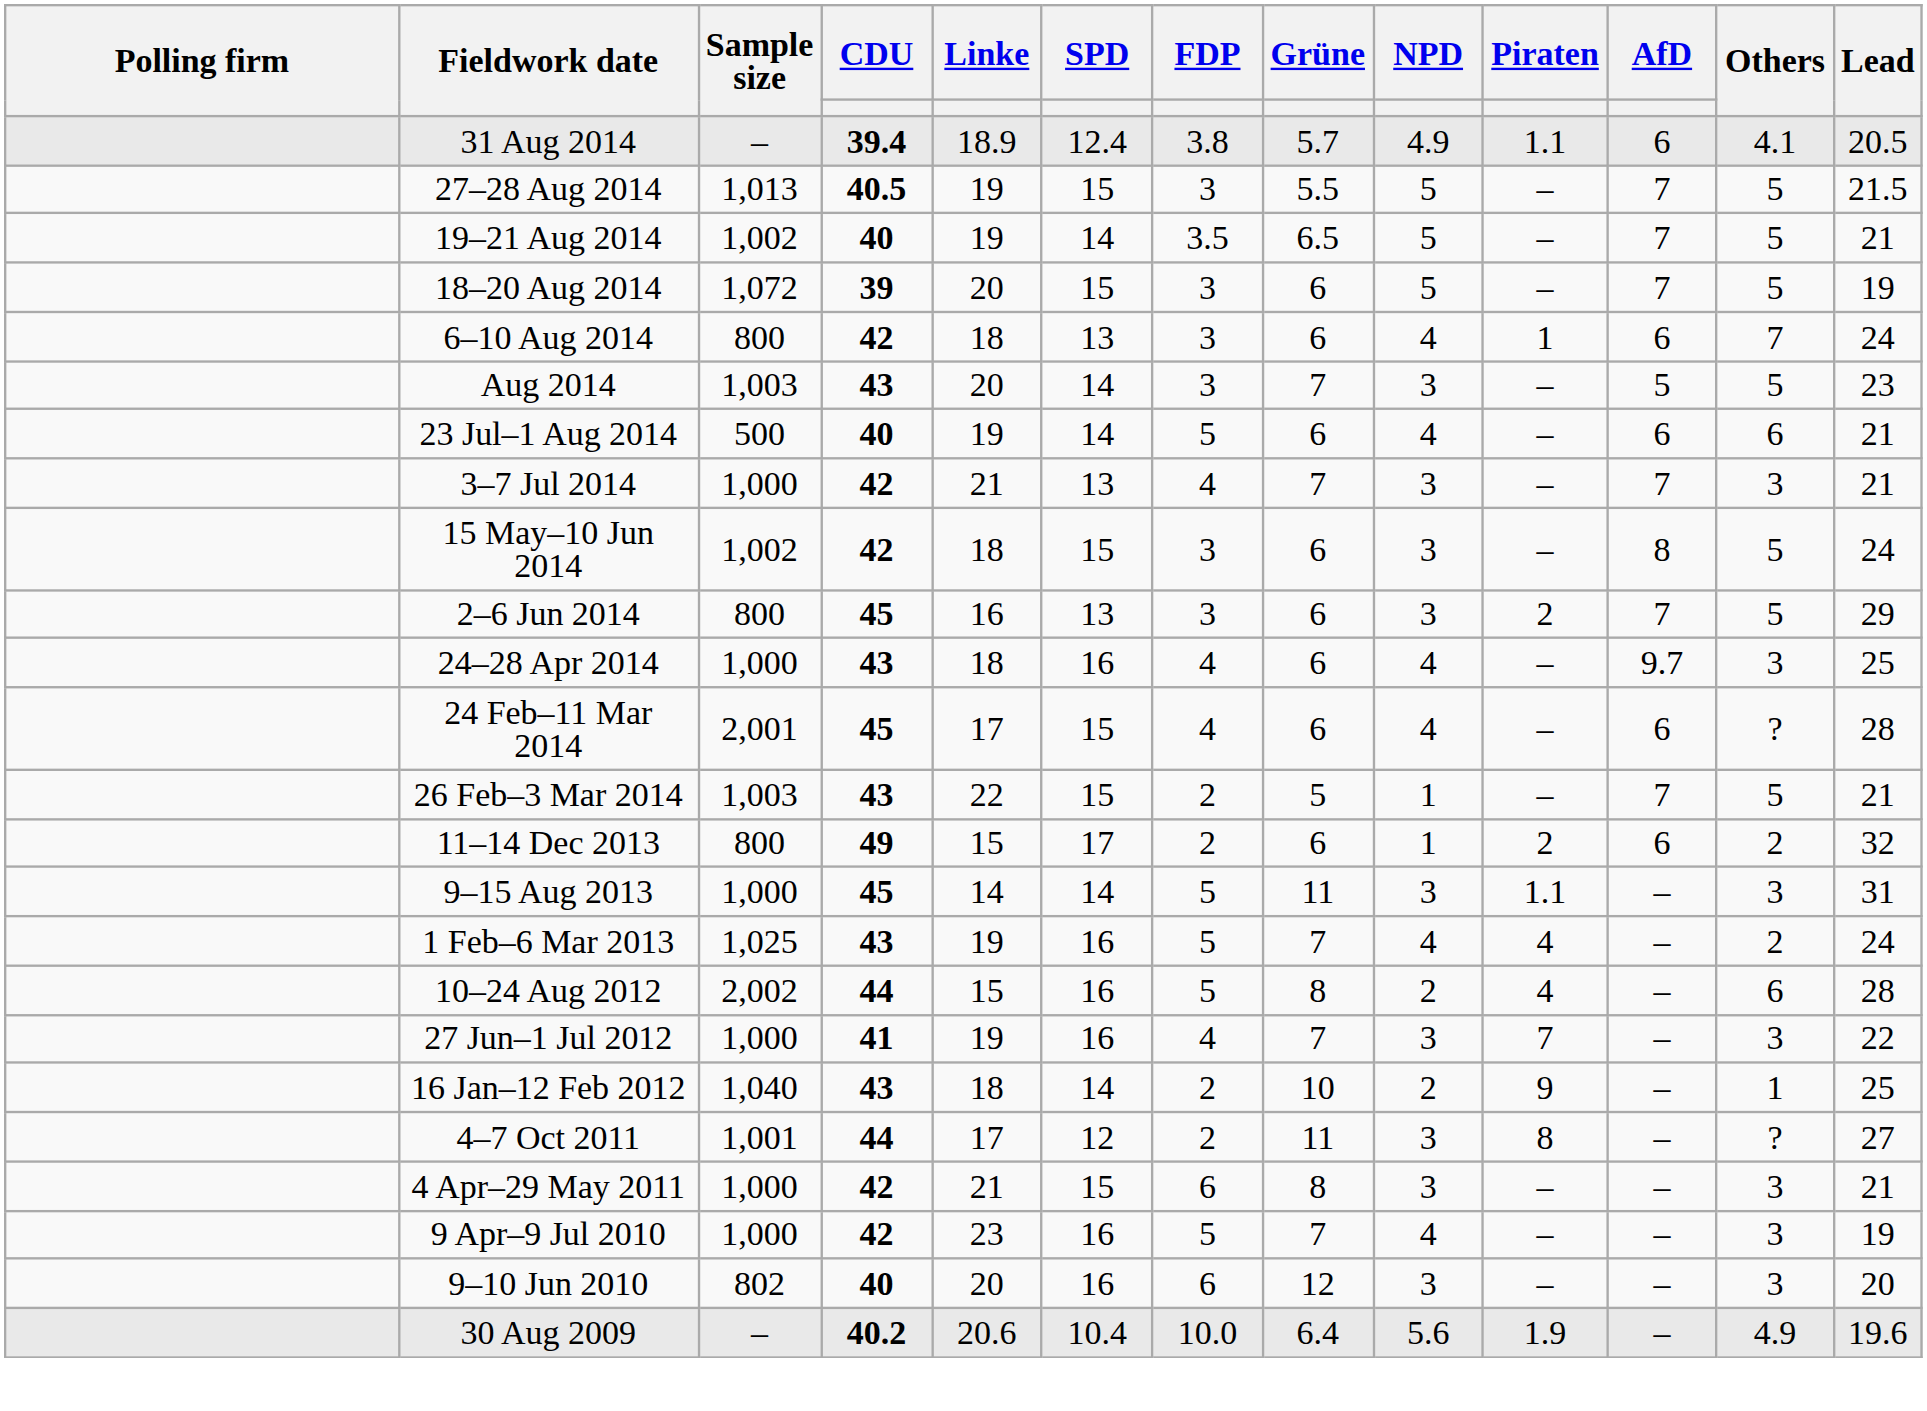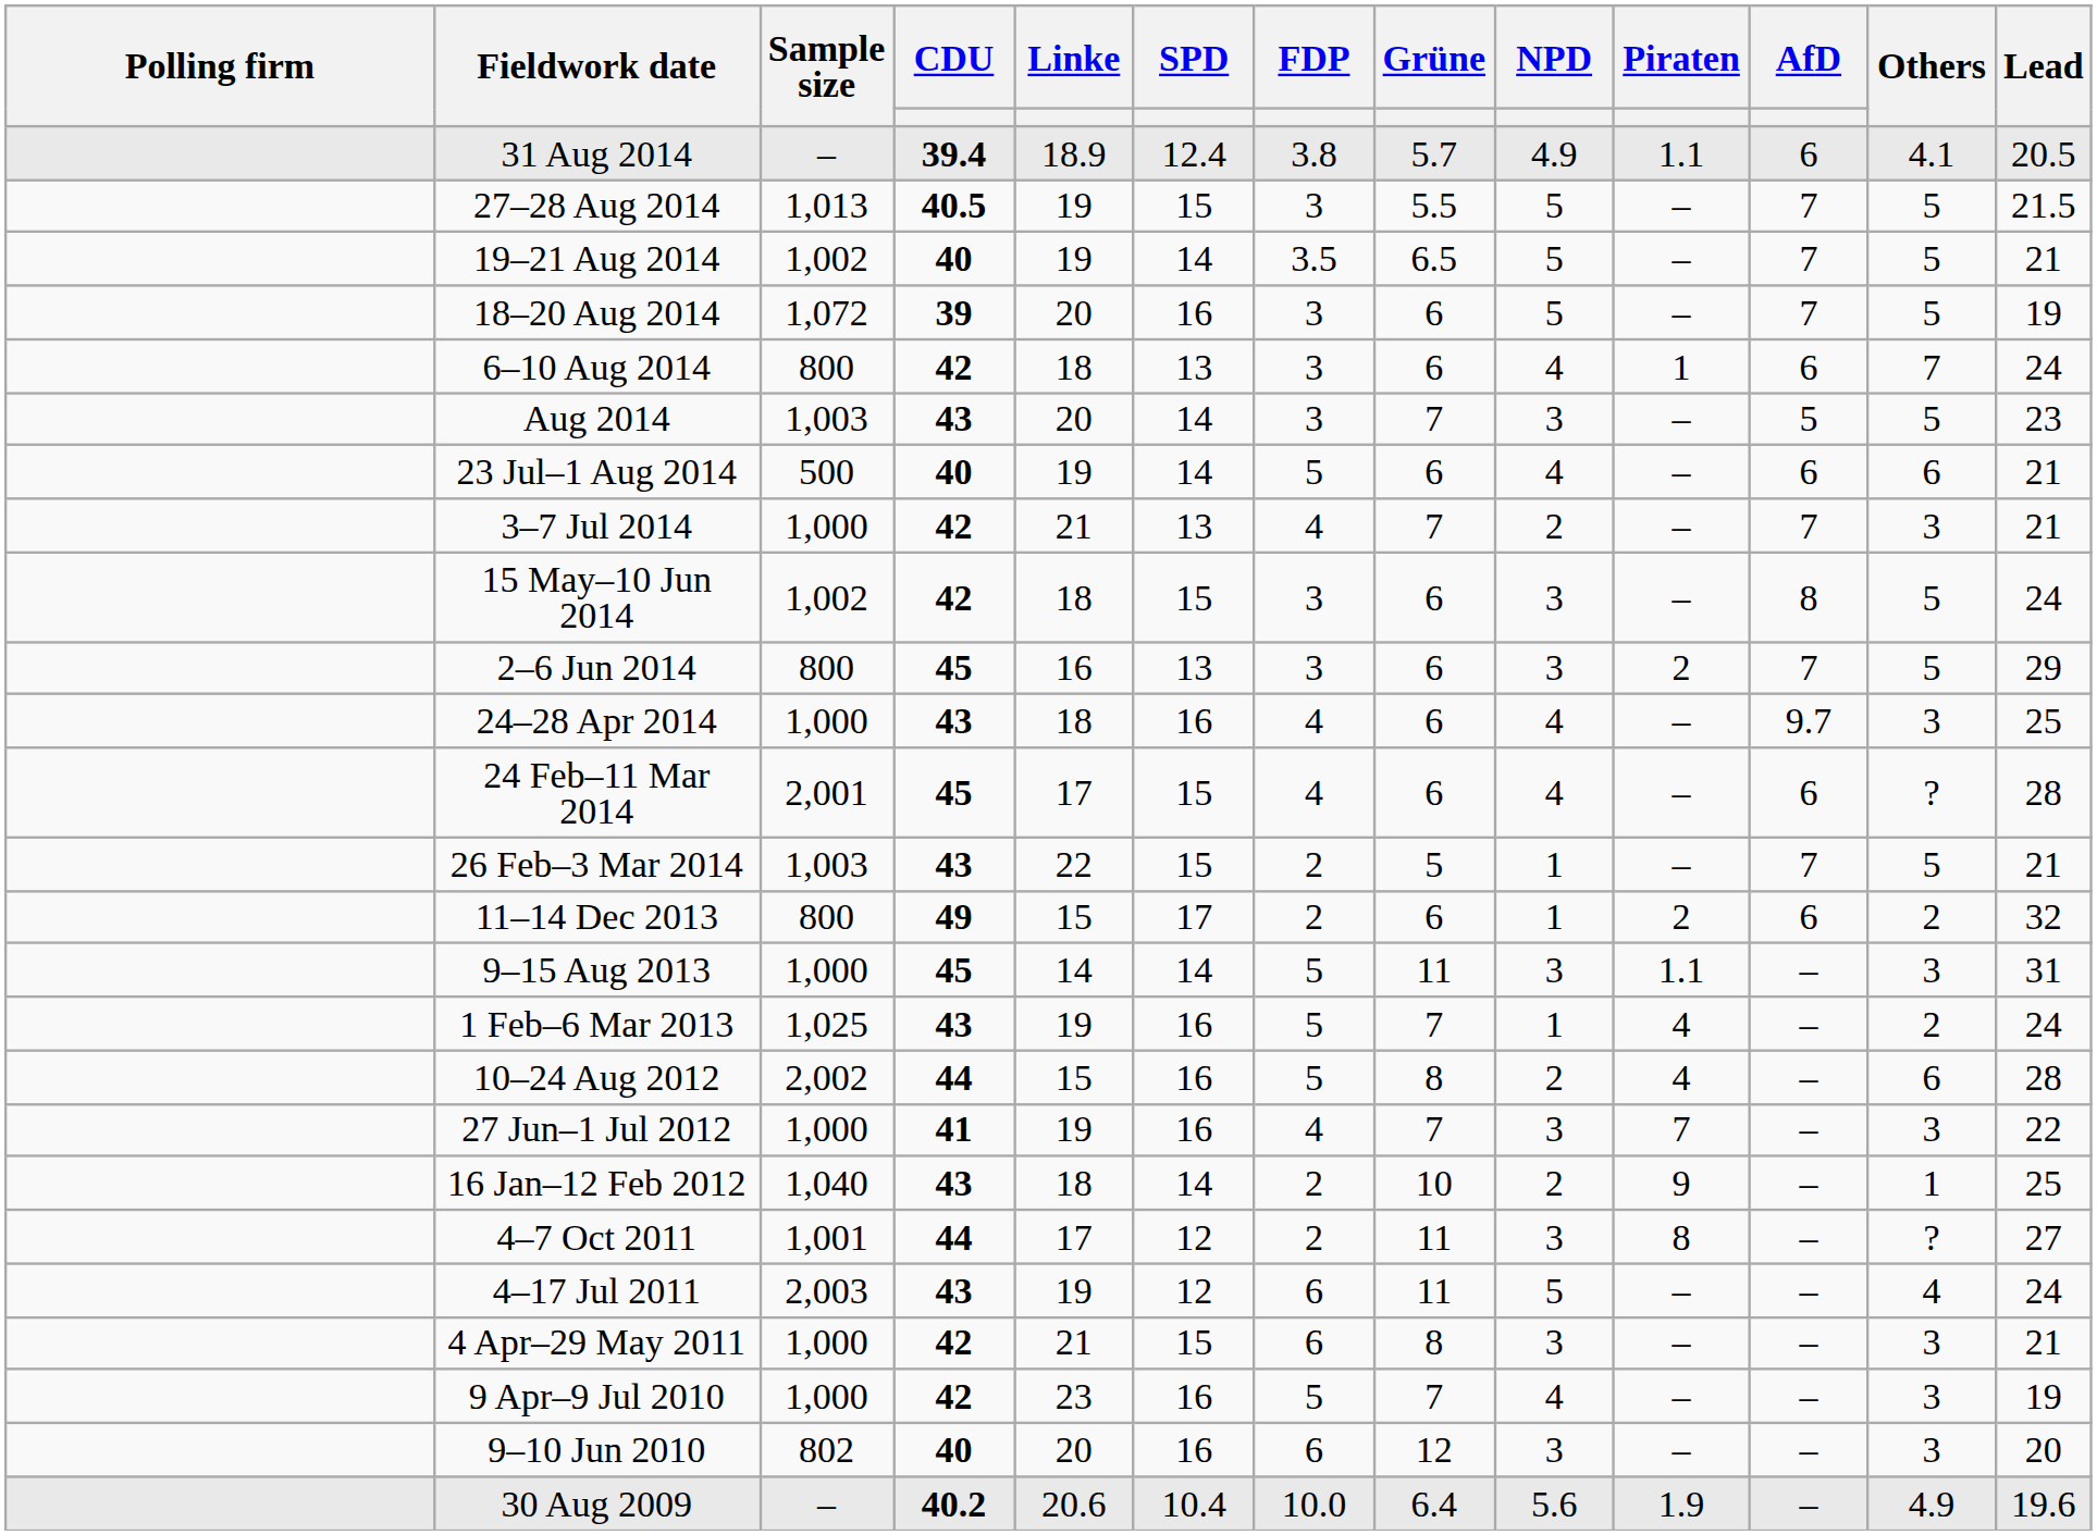18–20 Aug 2014 | SPD: 15 -> 16
3–7 Jul 2014 | NPD: 3 -> 2
1 Feb–6 Mar 2013 | NPD: 4 -> 1
+ row: 4–17 Jul 2011 | 2,003 | 43 | 19 | 12 | 6 | 11 | 5 | – | – | 4 | 24
